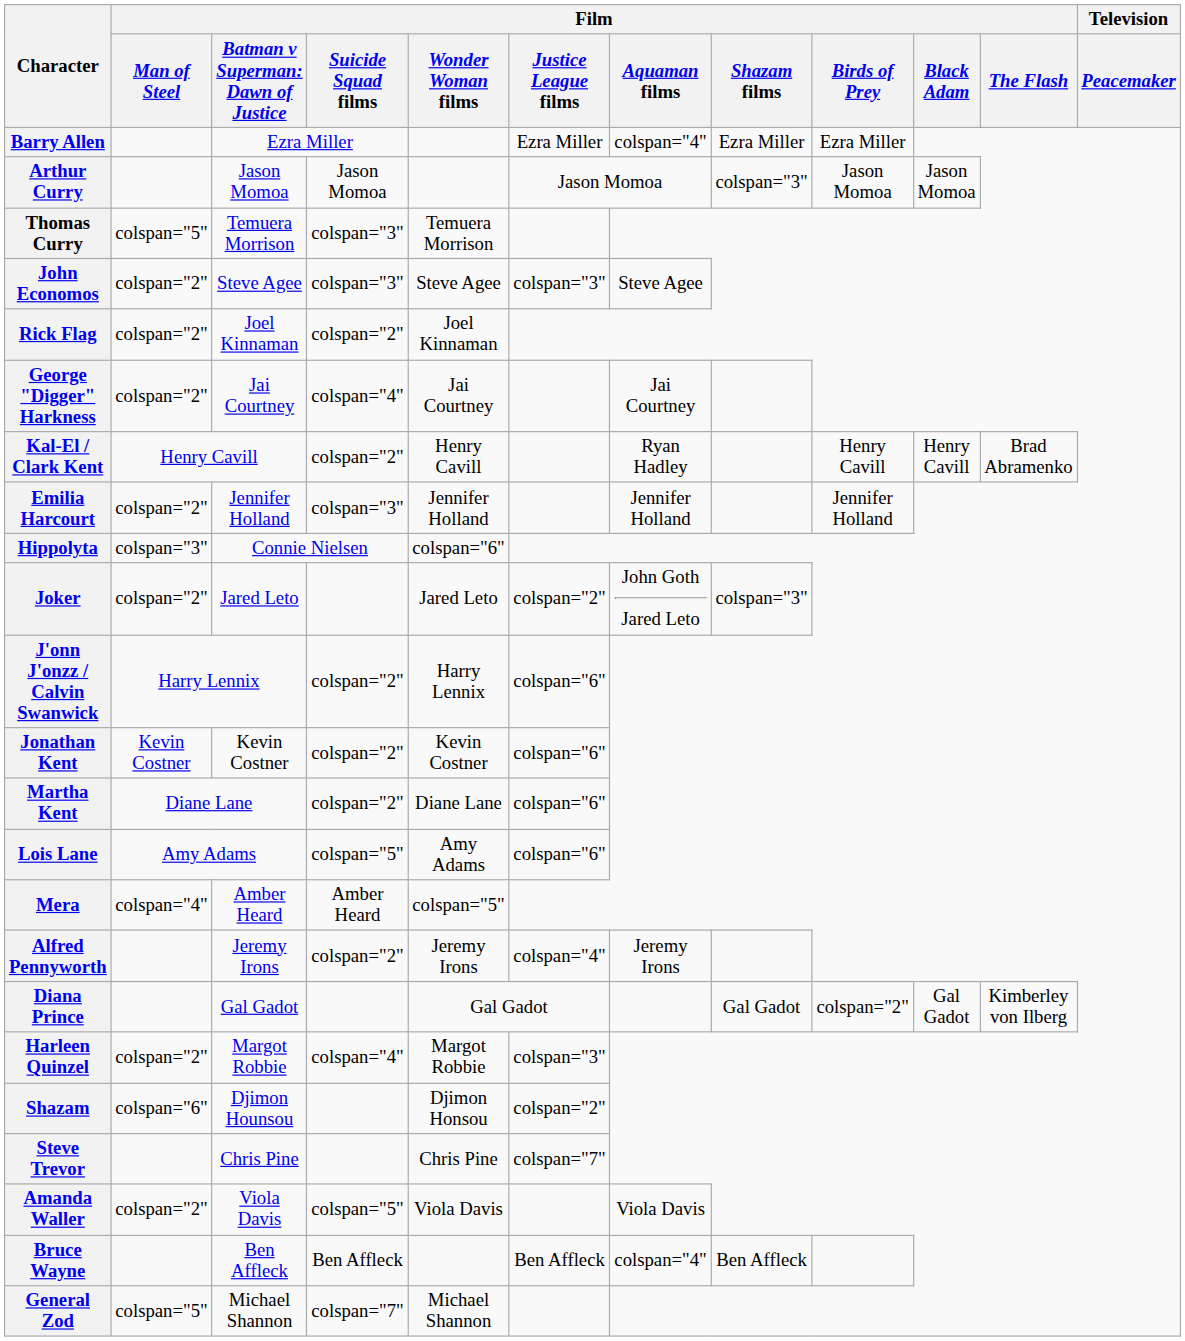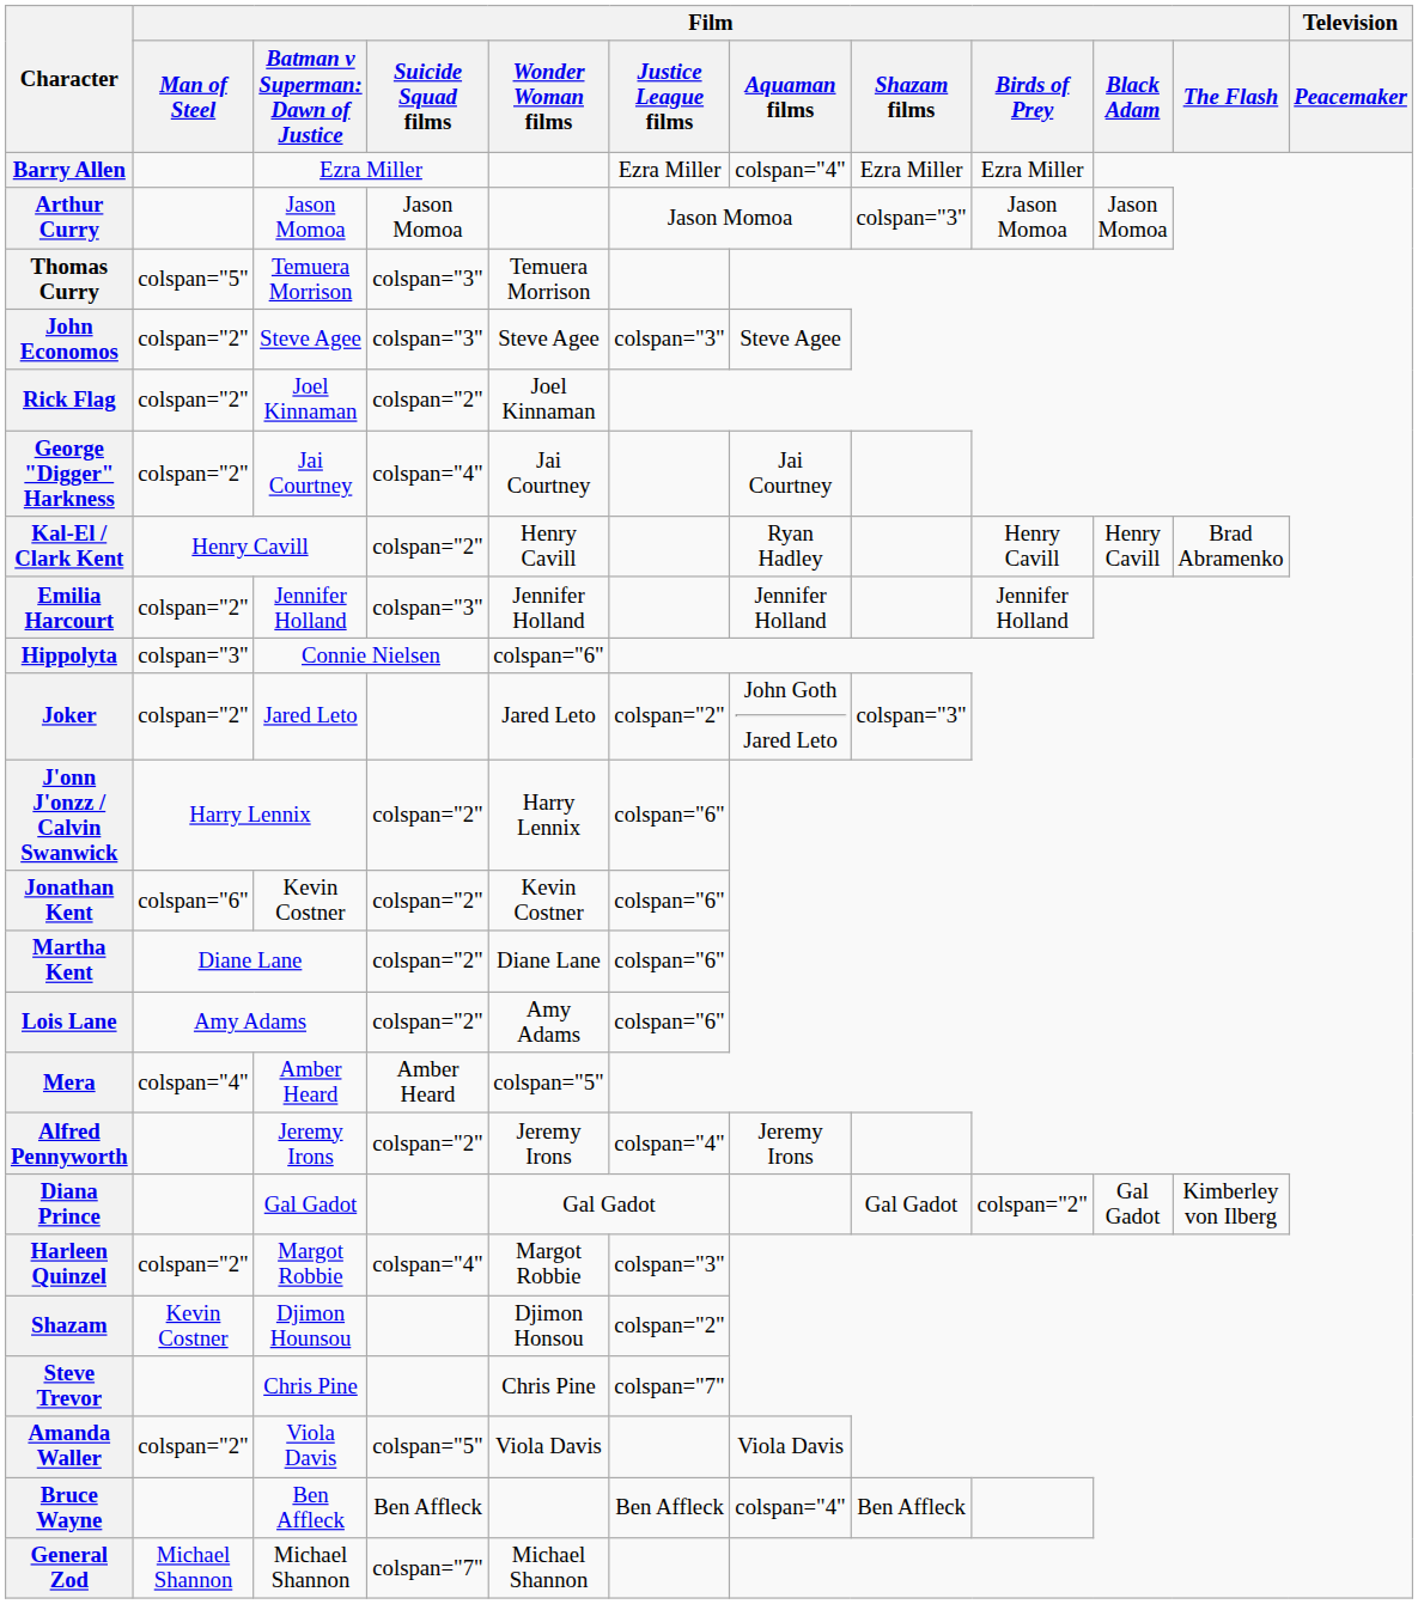Jonathan Kent | Film / Man of Steel: Kevin Costner -> colspan="6"
Lois Lane | Film / Suicide Squad films: colspan="5" -> colspan="2"
Shazam | Film / Man of Steel: colspan="6" -> Kevin Costner
General Zod | Film / Man of Steel: colspan="5" -> Michael Shannon
